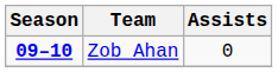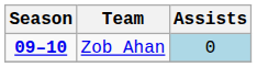Zob Ahan | Assists: no background -> lightblue background
